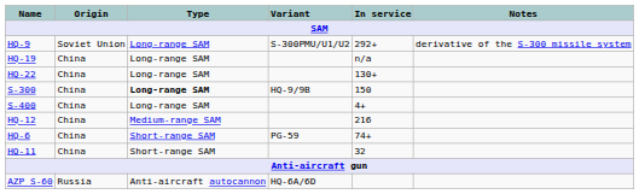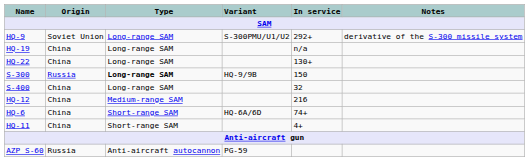S-300 | Origin: China -> Russia
S-400 | In service: 4+ -> 32
HQ-6 | Variant: PG-59 -> HQ-6A/6D
HQ-11 | In service: 32 -> 4+
AZP S-60 | Variant: HQ-6A/6D -> PG-59
